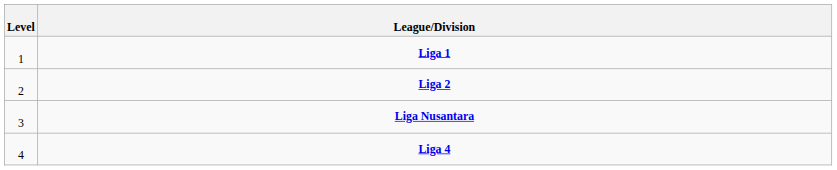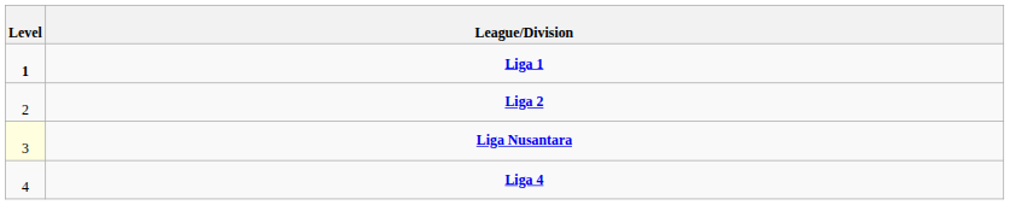Liga 1 | Level: normal -> bold
Liga Nusantara | Level: no background -> lightyellow background
